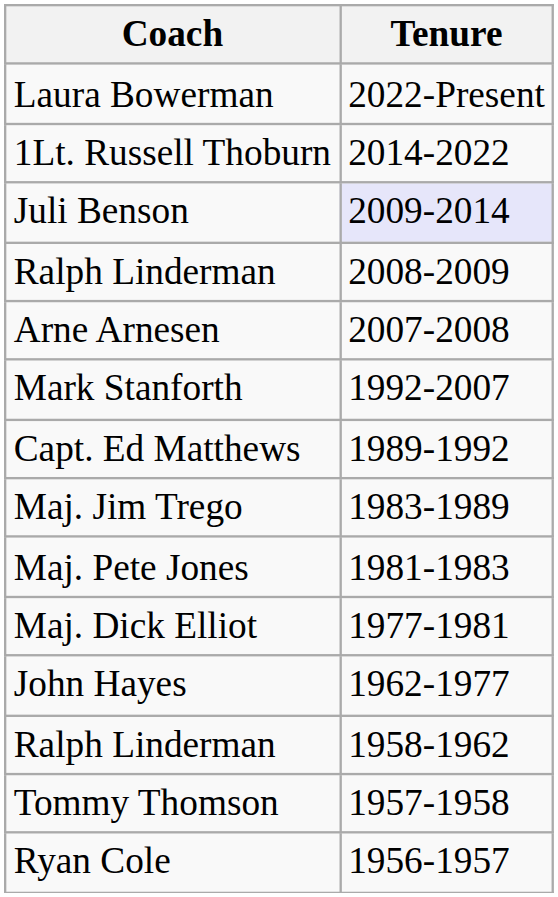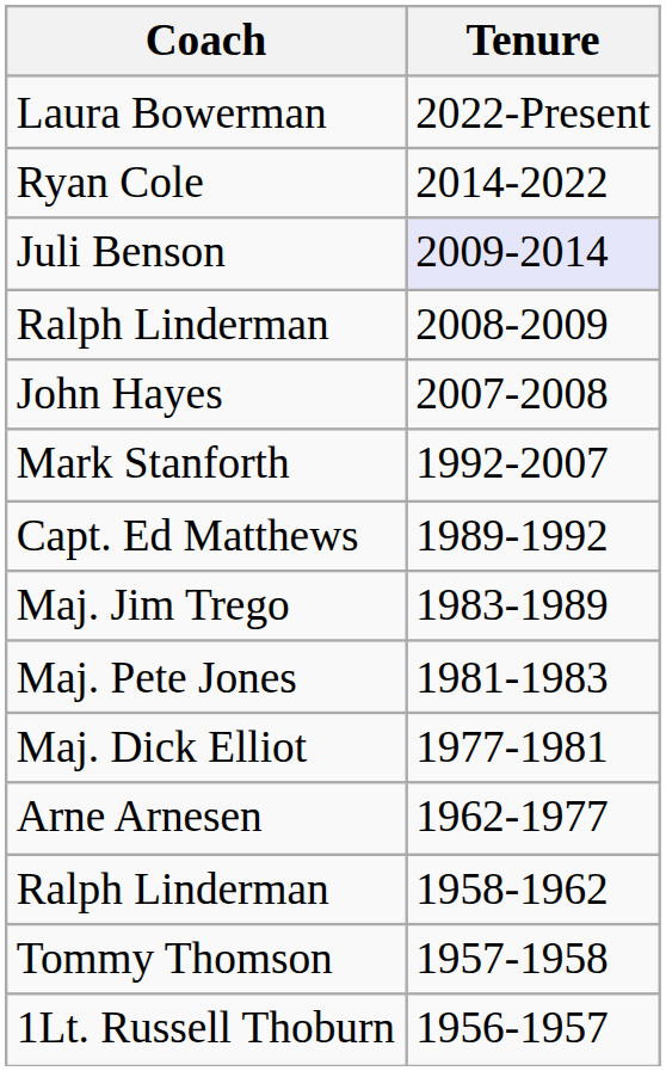row 3 | Coach: 1Lt. Russell Thoburn -> Ryan Cole
row 6 | Coach: Arne Arnesen -> John Hayes
row 12 | Coach: John Hayes -> Arne Arnesen
row 15 | Coach: Ryan Cole -> 1Lt. Russell Thoburn
